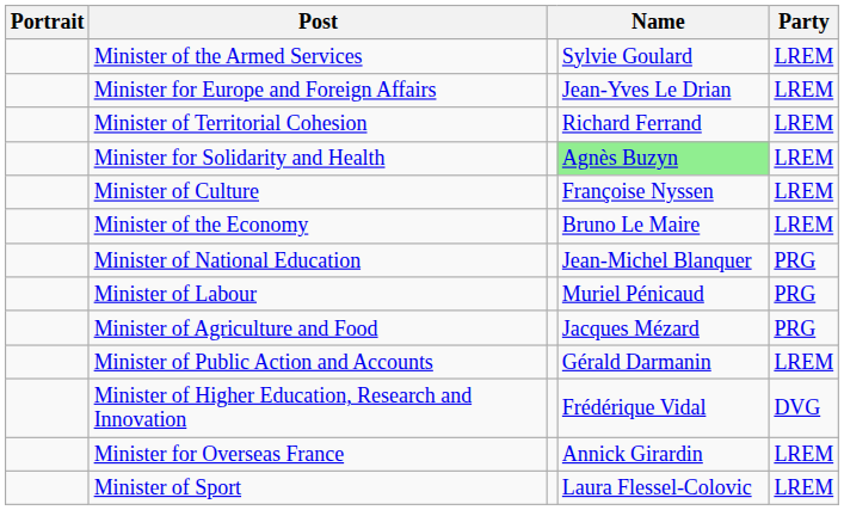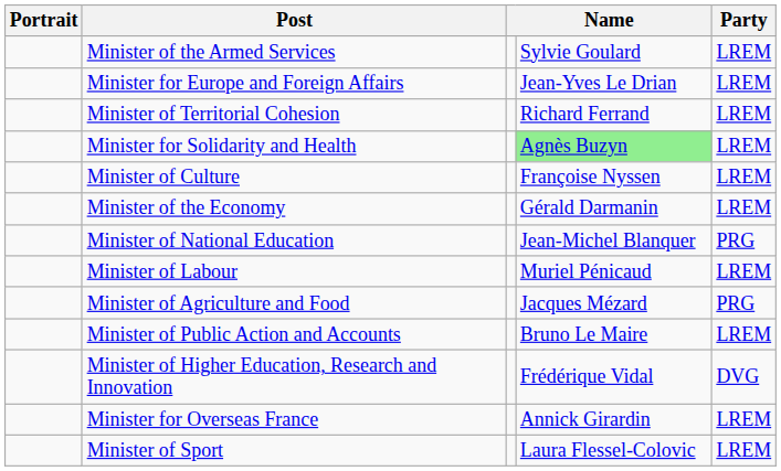Minister of the Economy | column 4: Bruno Le Maire -> Gérald Darmanin
Minister of Labour | Party: PRG -> LREM
Minister of Public Action and Accounts | column 4: Gérald Darmanin -> Bruno Le Maire
